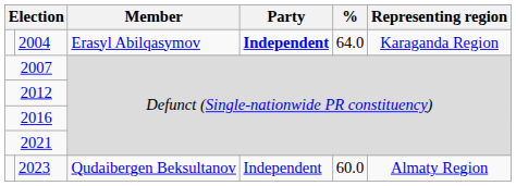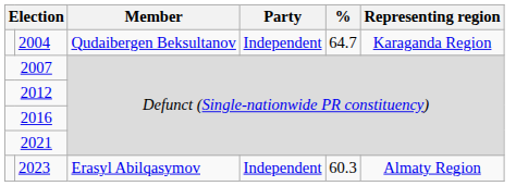2004 | Member: Erasyl Abilqasymov -> Qudaibergen Beksultanov
2004 | Party: bold -> normal
2004 | %: 64.0 -> 64.7
2023 | Member: Qudaibergen Beksultanov -> Erasyl Abilqasymov
2023 | %: 60.0 -> 60.3
